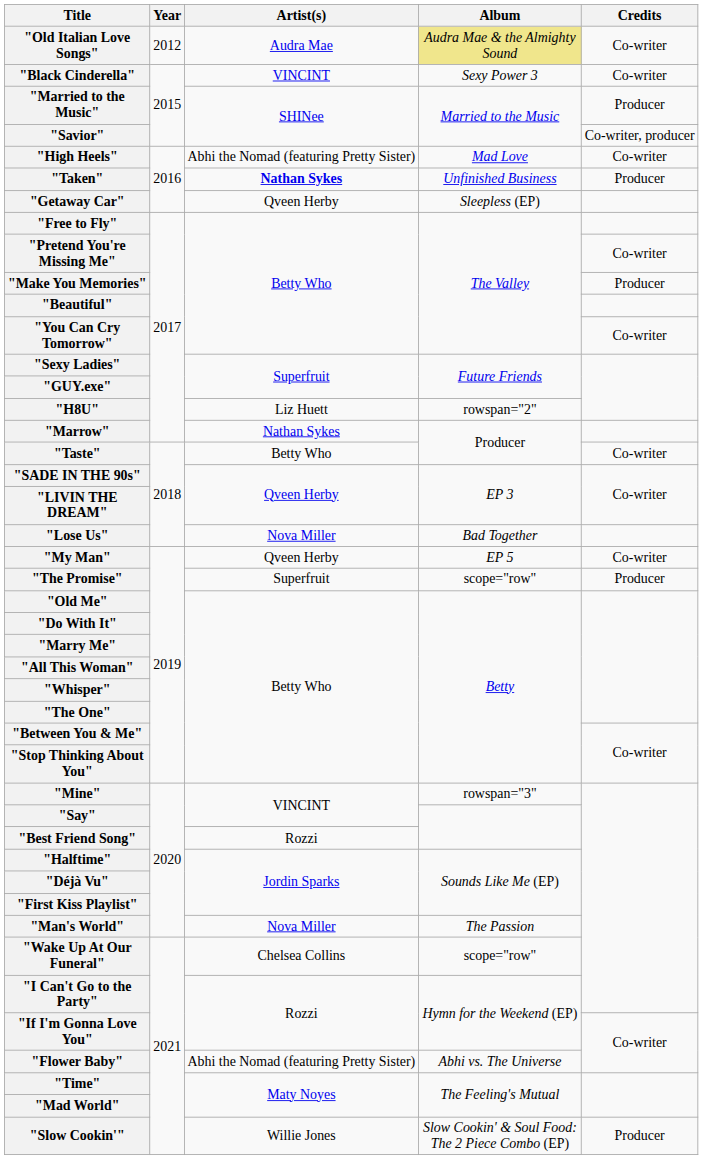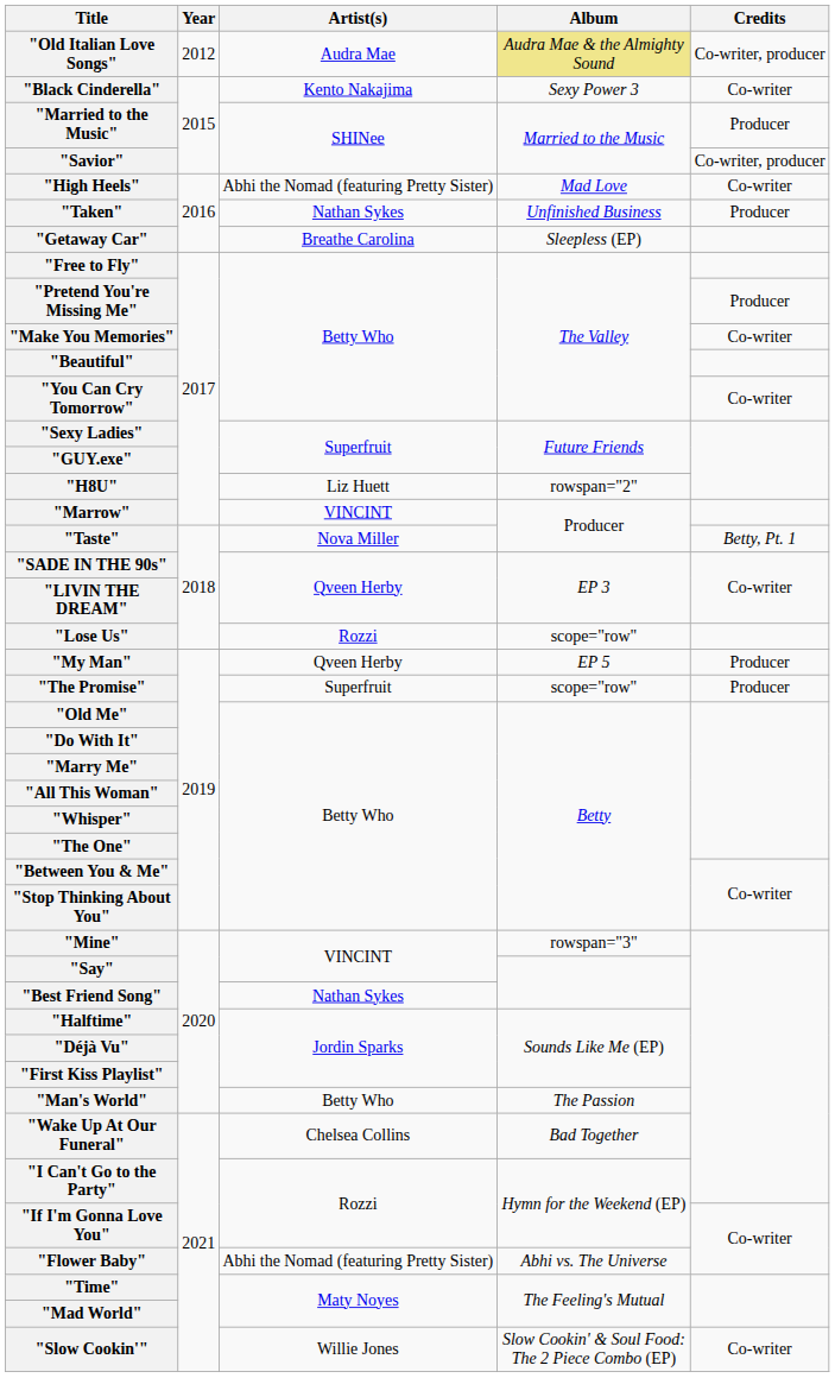"Old Italian Love Songs" | Credits: Co-writer -> Co-writer, producer
"Black Cinderella" | Artist(s): VINCINT -> Kento Nakajima
"Taken" | Artist(s): bold -> normal
"Getaway Car" | Artist(s): Qveen Herby -> Breathe Carolina
"Pretend You're Missing Me" | Credits: Co-writer -> Producer
"Make You Memories" | Credits: Producer -> Co-writer
"Marrow" | Artist(s): Nathan Sykes -> VINCINT
"Taste" | Artist(s): Betty Who -> Nova Miller
"Taste" | Credits: Co-writer -> Betty, Pt. 1
"Lose Us" | Artist(s): Nova Miller -> Rozzi
"Lose Us" | Album: Bad Together -> scope="row"
"My Man" | Credits: Co-writer -> Producer
"Best Friend Song" | Artist(s): Rozzi -> Nathan Sykes
"Man's World" | Artist(s): Nova Miller -> Betty Who
"Wake Up At Our Funeral" | Album: scope="row" -> Bad Together
"Slow Cookin'" | Credits: Producer -> Co-writer
